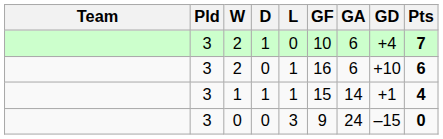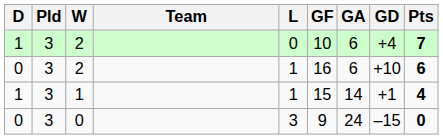columns swapped: Team <-> D
